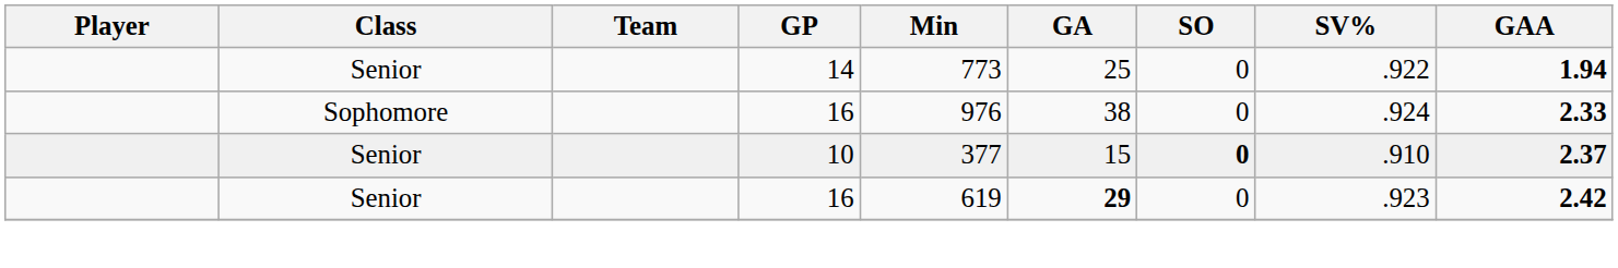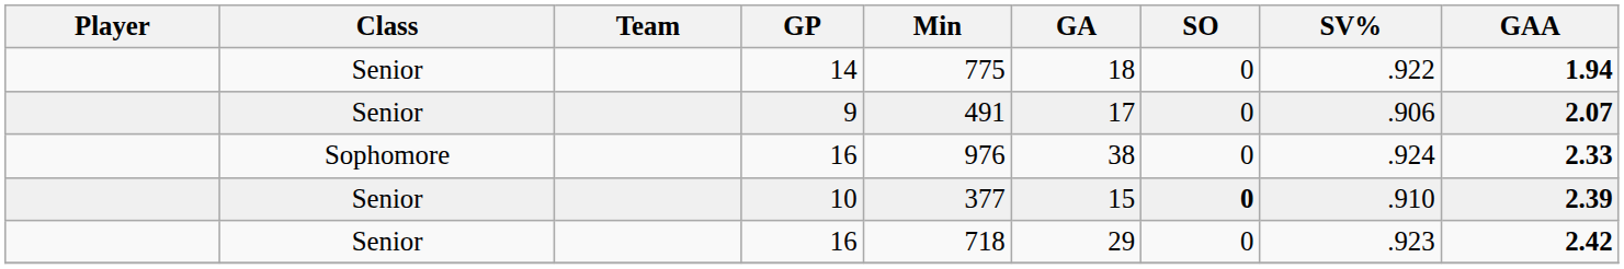14 | Min: 773 -> 775
14 | GA: 25 -> 18
+ row: Senior | 9 | 491 | 17 | 0 | .906 | 2.07
10 | GAA: 2.37 -> 2.39
Senior / 16 | Min: 619 -> 718
Senior / 16 | GA: bold -> normal
